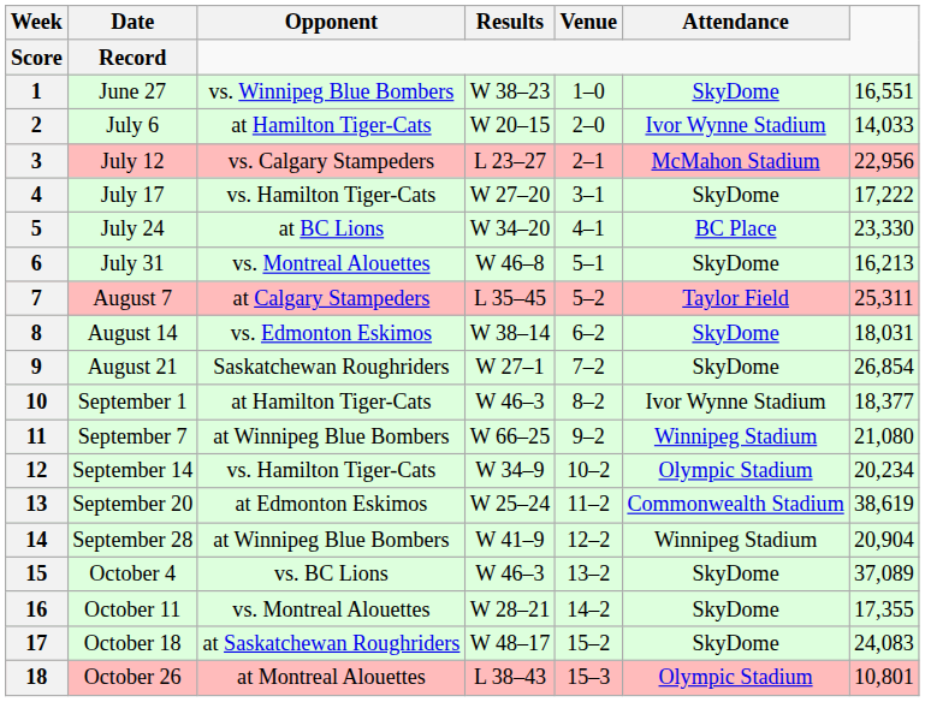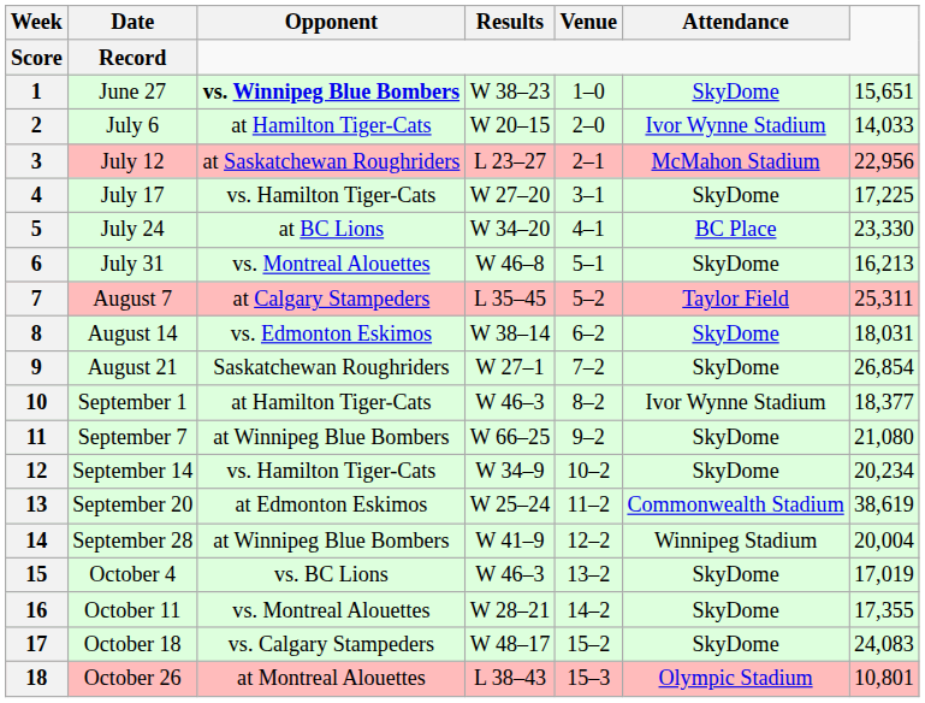1 | Opponent: normal -> bold
1 | column 7: 16,551 -> 15,651
3 | Opponent: vs. Calgary Stampeders -> at Saskatchewan Roughriders
4 | column 7: 17,222 -> 17,225
11 | Attendance: Winnipeg Stadium -> SkyDome
12 | Attendance: Olympic Stadium -> SkyDome
14 | column 7: 20,904 -> 20,004
15 | column 7: 37,089 -> 17,019
17 | Opponent: at Saskatchewan Roughriders -> vs. Calgary Stampeders
